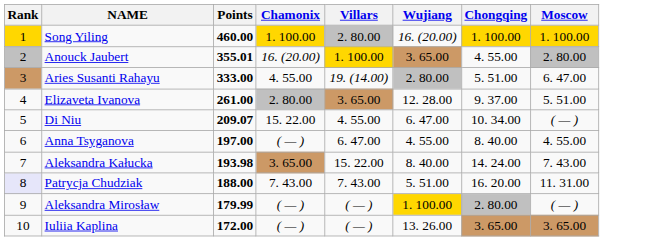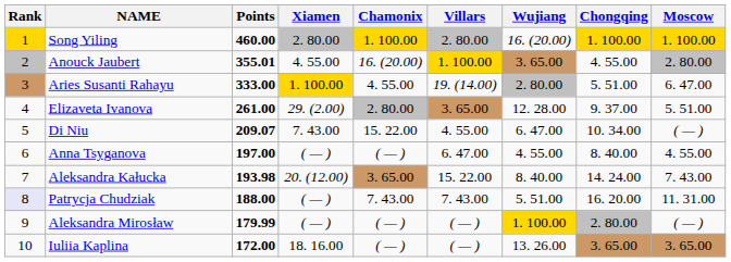+ column: Xiamen | 2. 80.00 | 4. 55.00 | 1. 100.00 | 29. (2.00) | 7. 43.00 | ( — ) | 20. (12.00) | ( — ) | ( — ) | 18. 16.00
